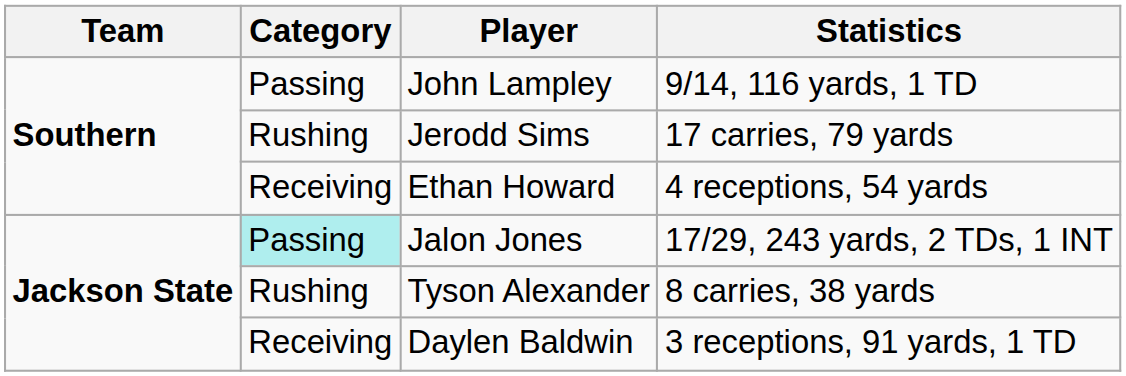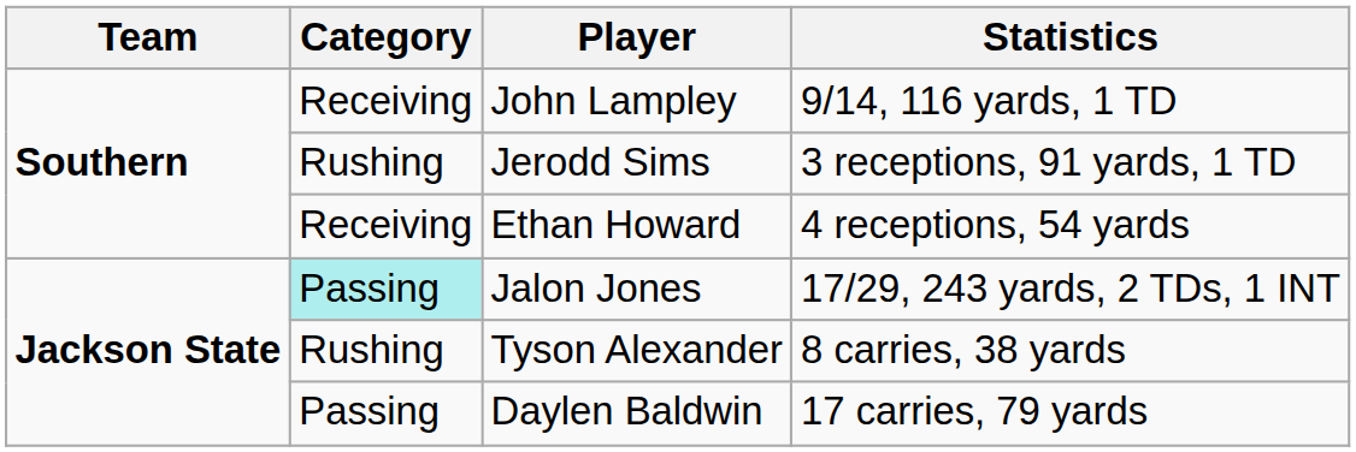John Lampley | Category: Passing -> Receiving
Jerodd Sims | Statistics: 17 carries, 79 yards -> 3 receptions, 91 yards, 1 TD
Daylen Baldwin | Category: Receiving -> Passing
Daylen Baldwin | Statistics: 3 receptions, 91 yards, 1 TD -> 17 carries, 79 yards
